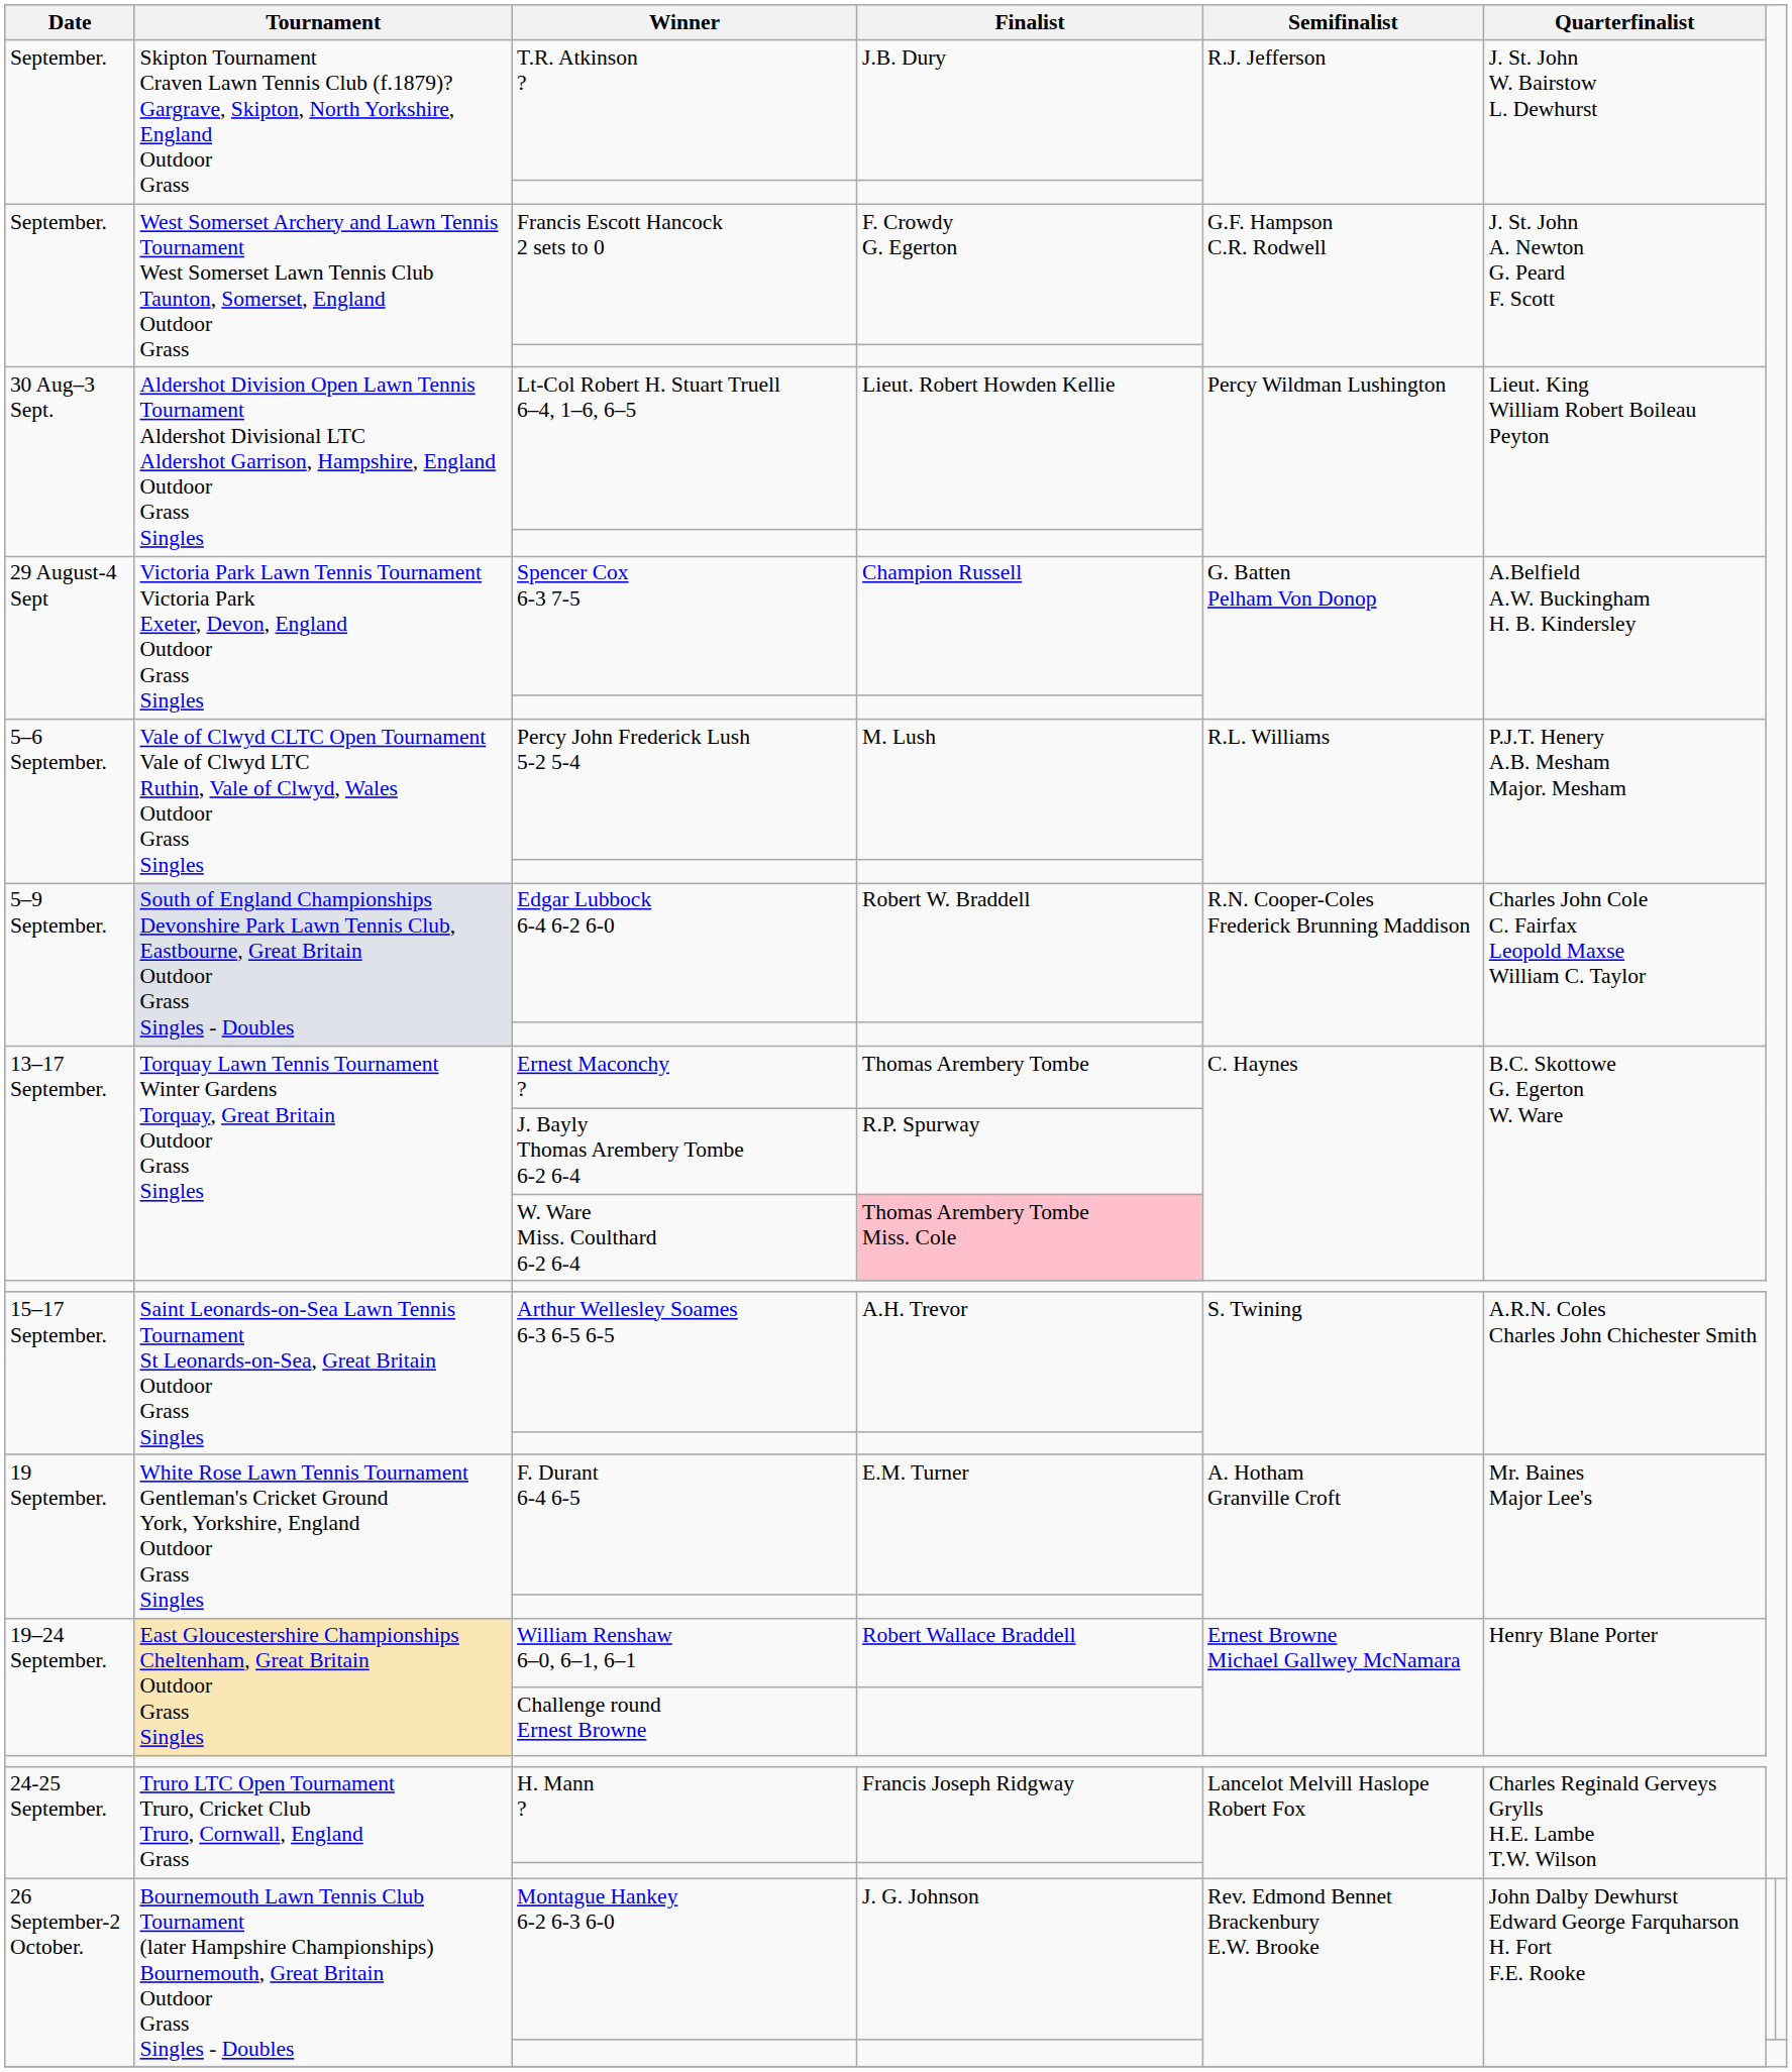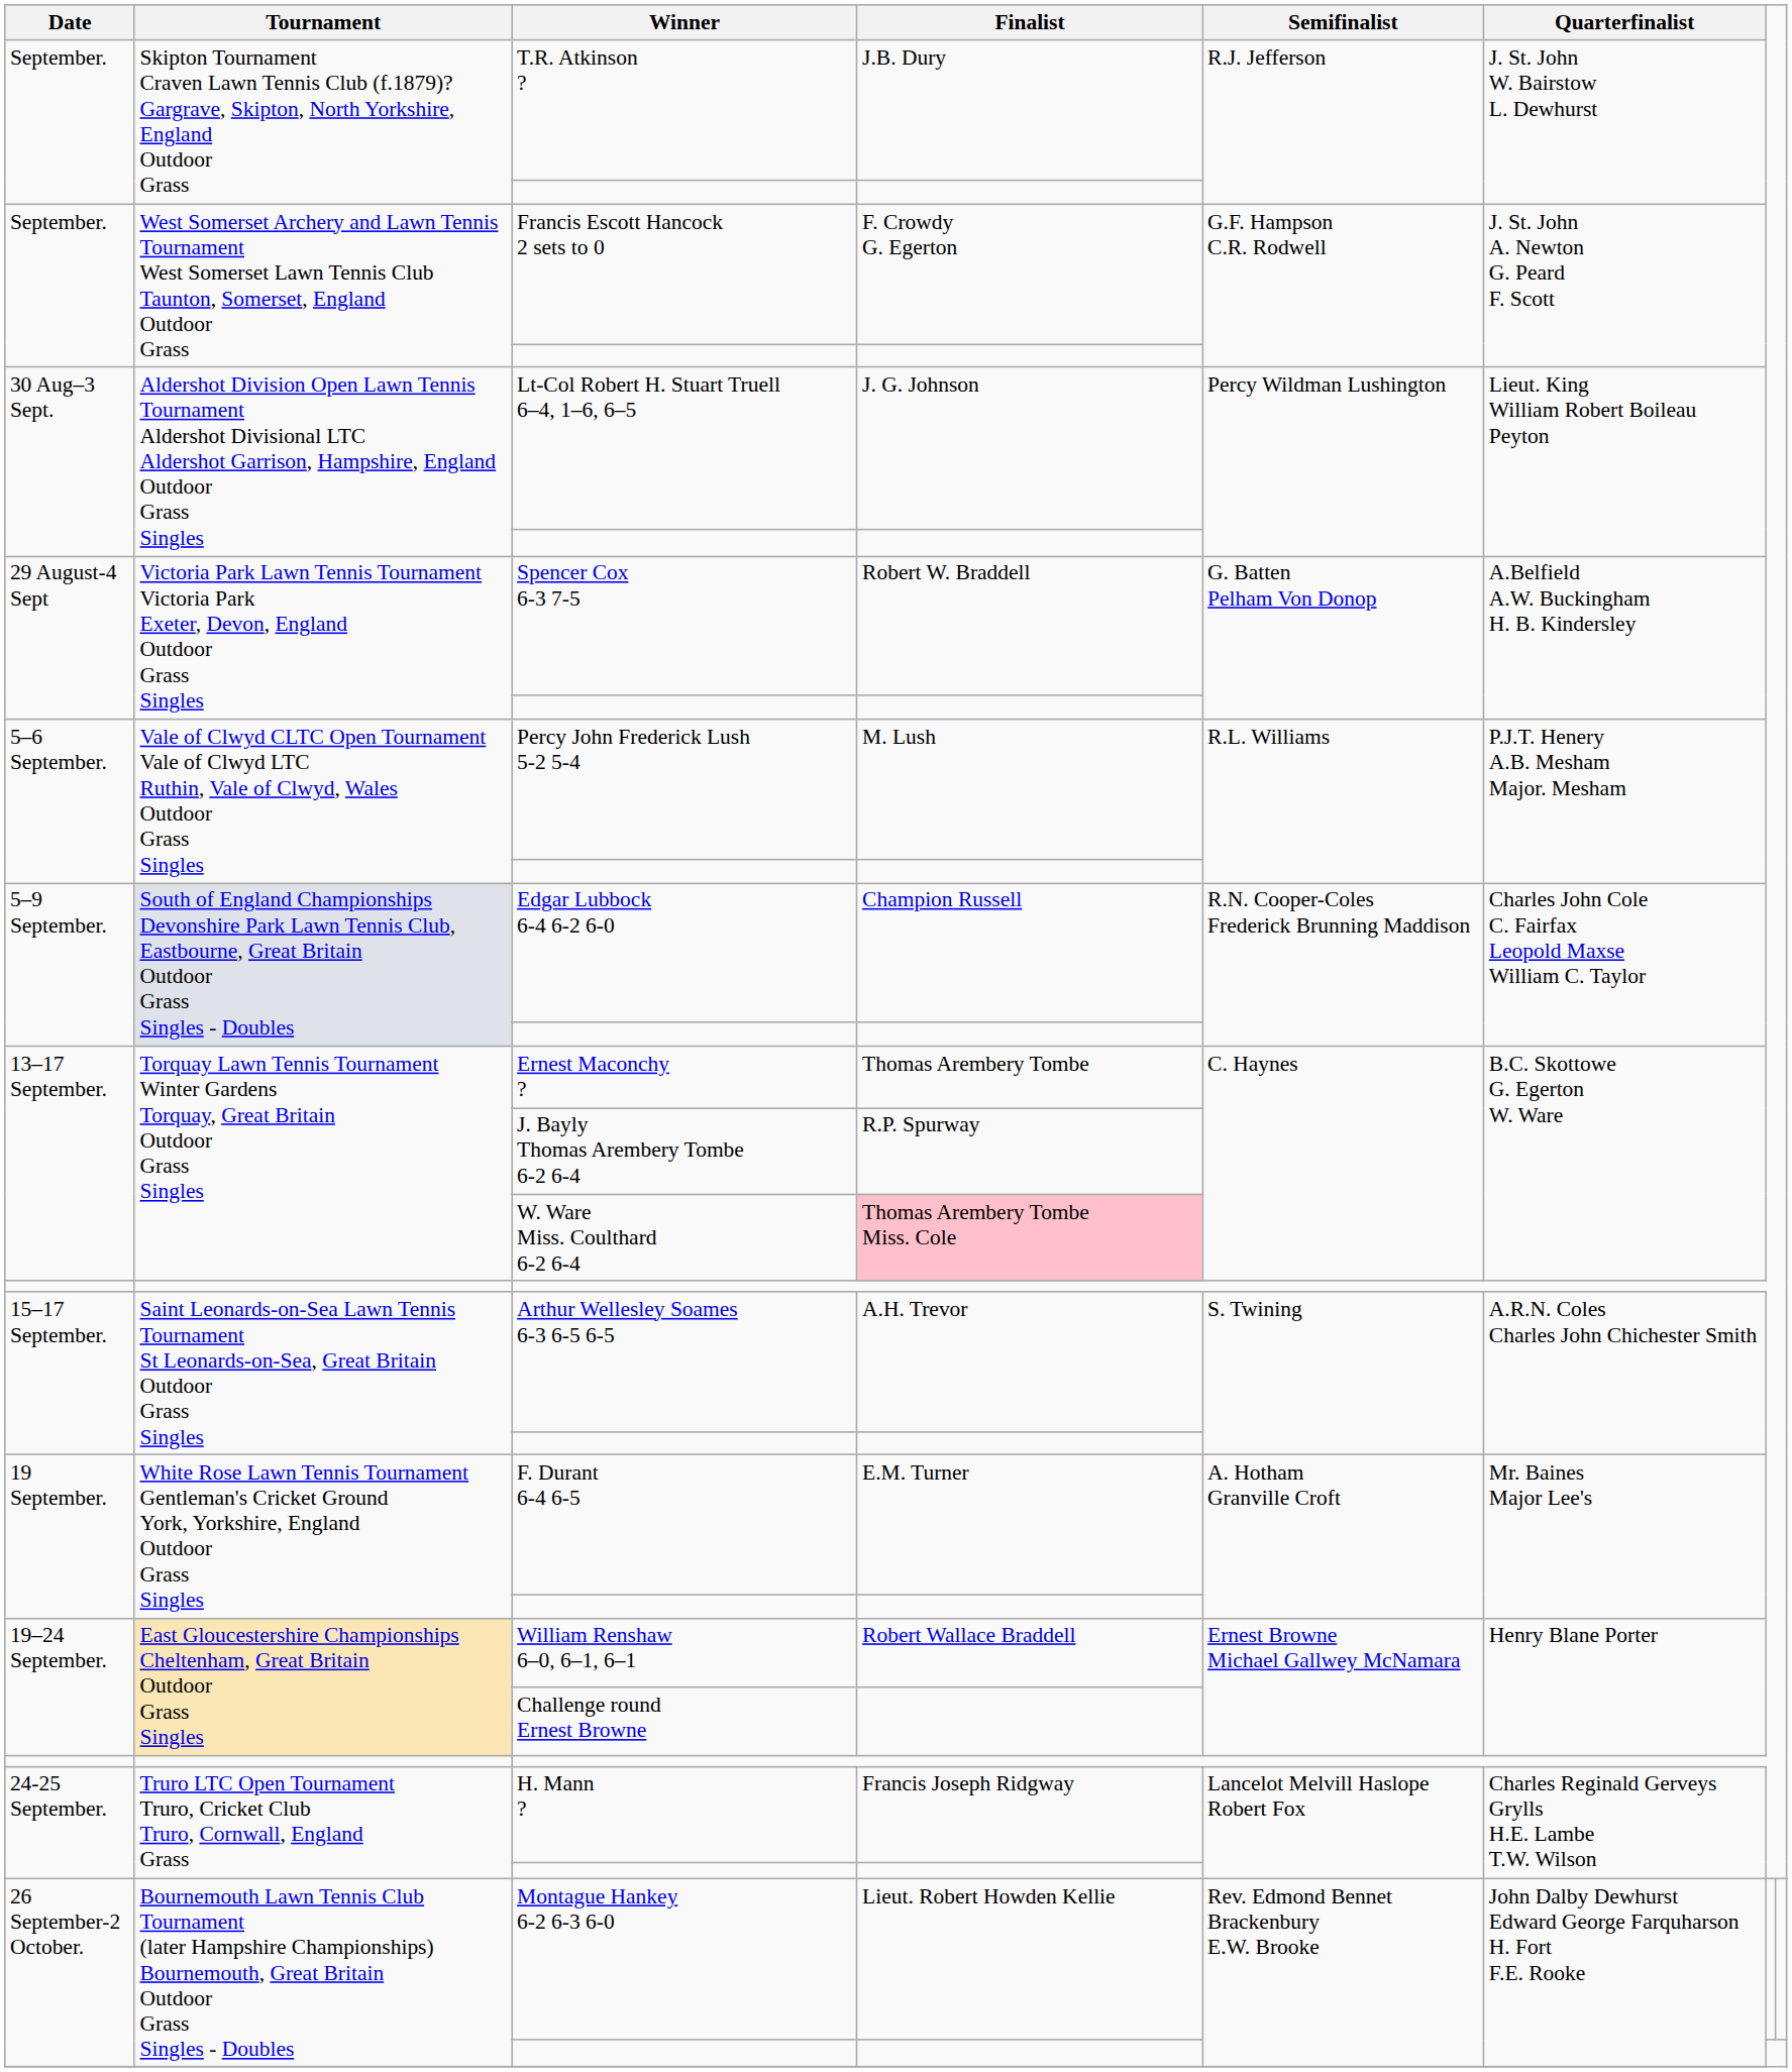Lt-Col Robert H. Stuart Truell 6–4, 1–6, 6–5 | Finalist: Lieut. Robert Howden Kellie -> J. G. Johnson
Spencer Cox 6-3 7-5 | Finalist: Champion Russell -> Robert W. Braddell
Edgar Lubbock 6-4 6-2 6-0 | Finalist: Robert W. Braddell -> Champion Russell
Montague Hankey 6-2 6-3 6-0 | Finalist: J. G. Johnson -> Lieut. Robert Howden Kellie
